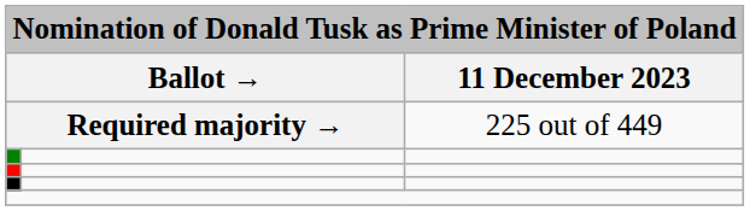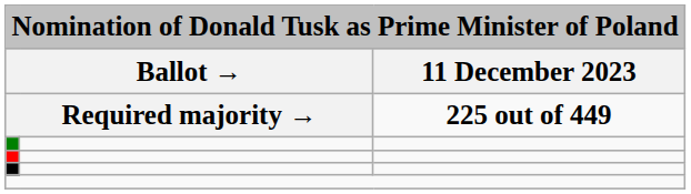Required majority → | 11 December 2023: normal -> bold
